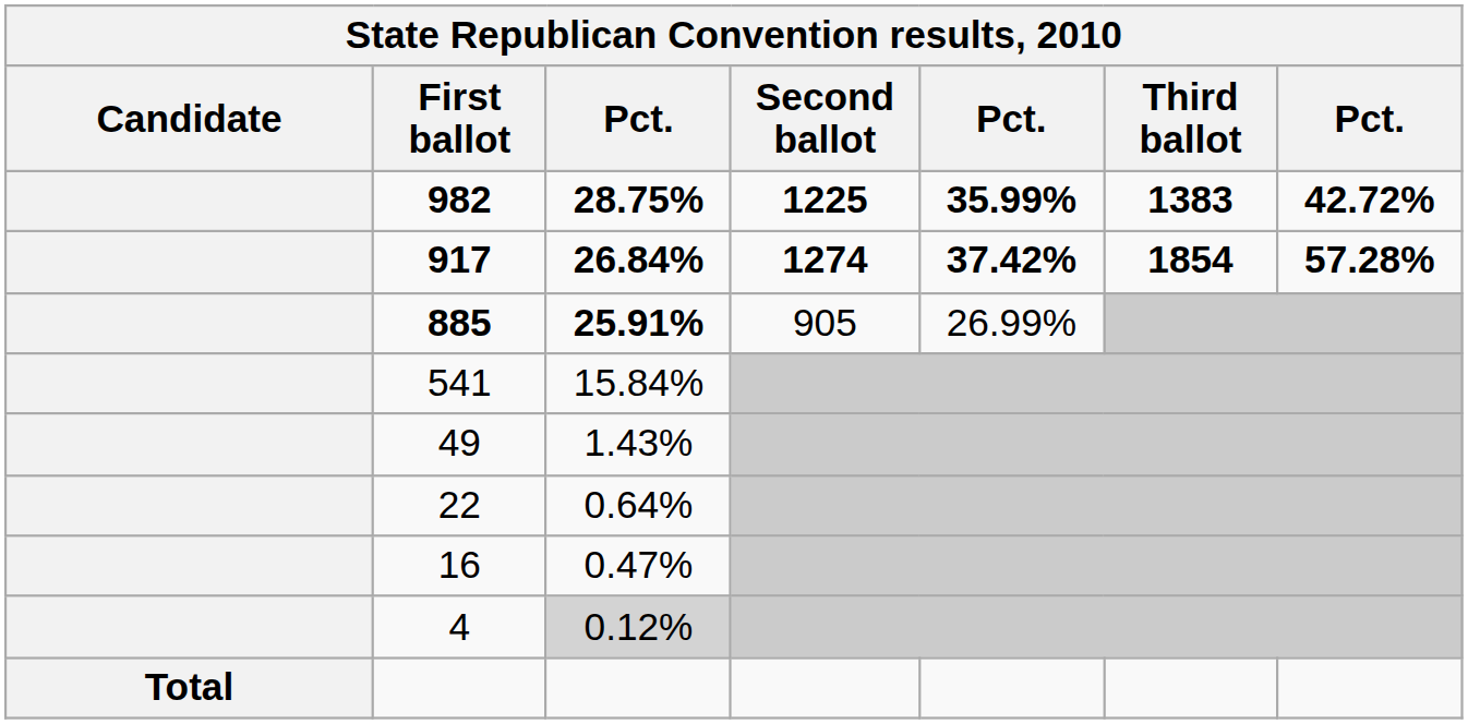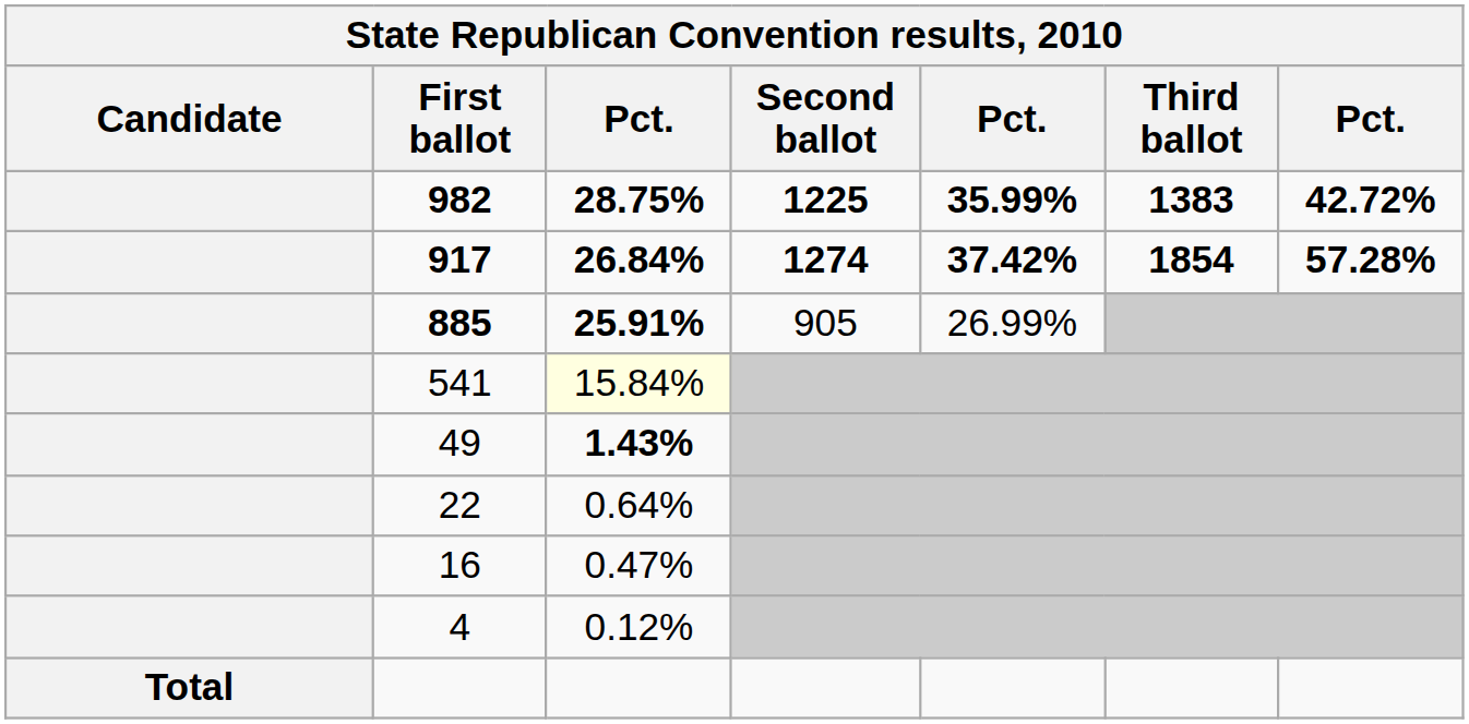541 | column 3: no background -> lightyellow background
49 | column 3: normal -> bold
4 | column 3: lightgrey background -> no background
